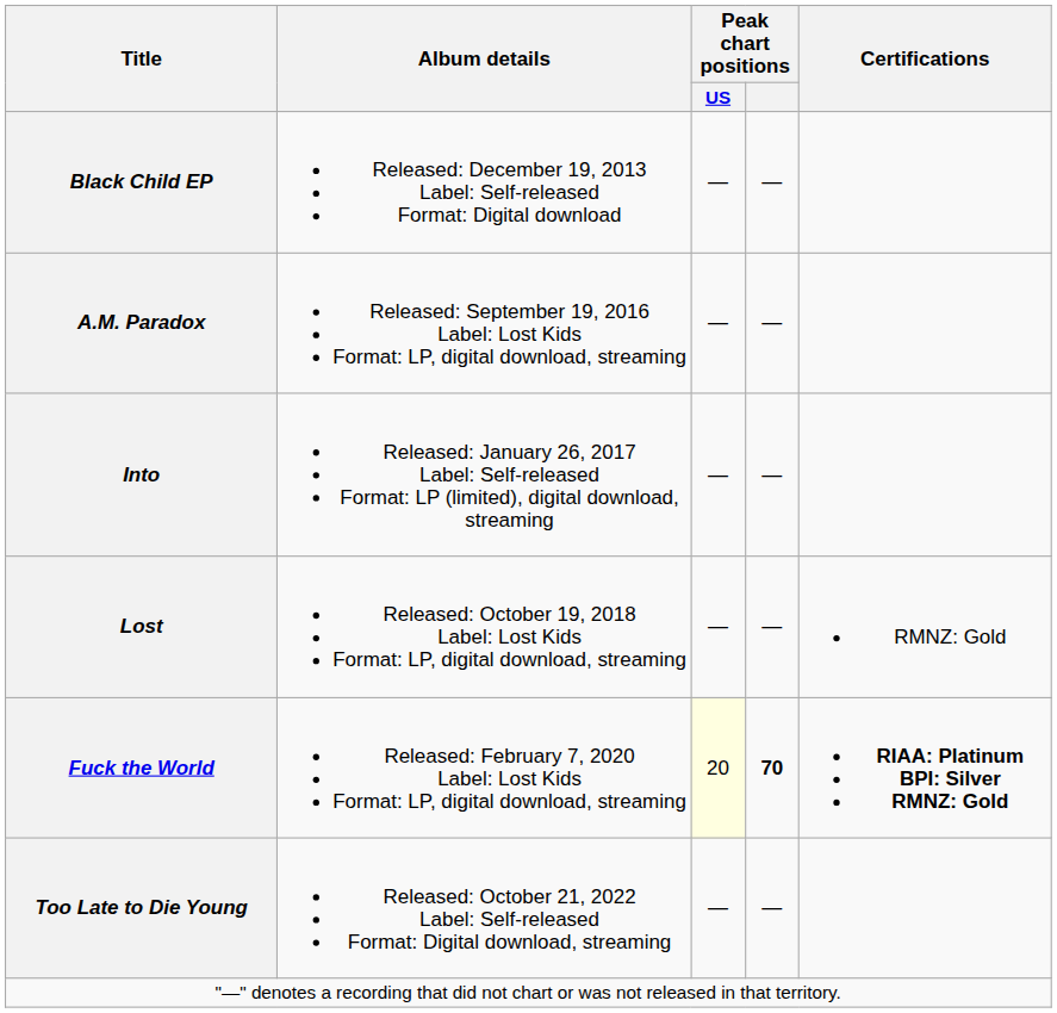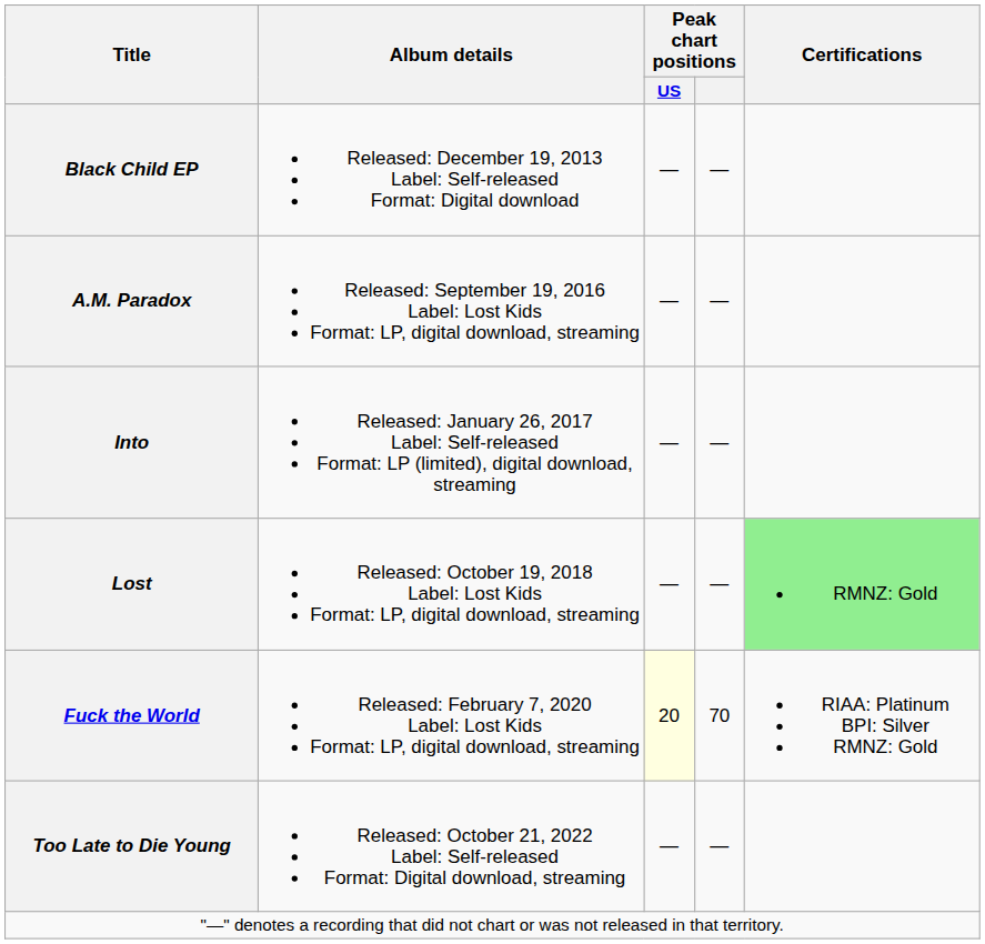Lost | Certifications: no background -> lightgreen background
Fuck the World | Peak chart positions: bold -> normal
Fuck the World | Certifications: bold -> normal
